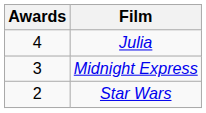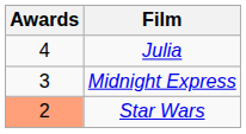Star Wars | Awards: no background -> lightsalmon background
